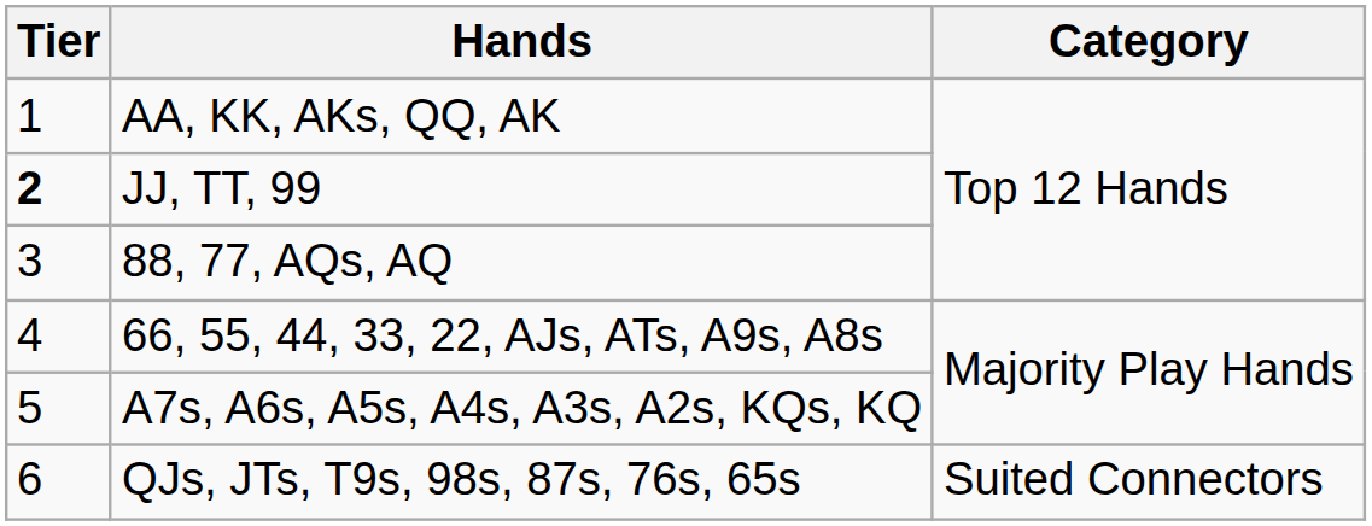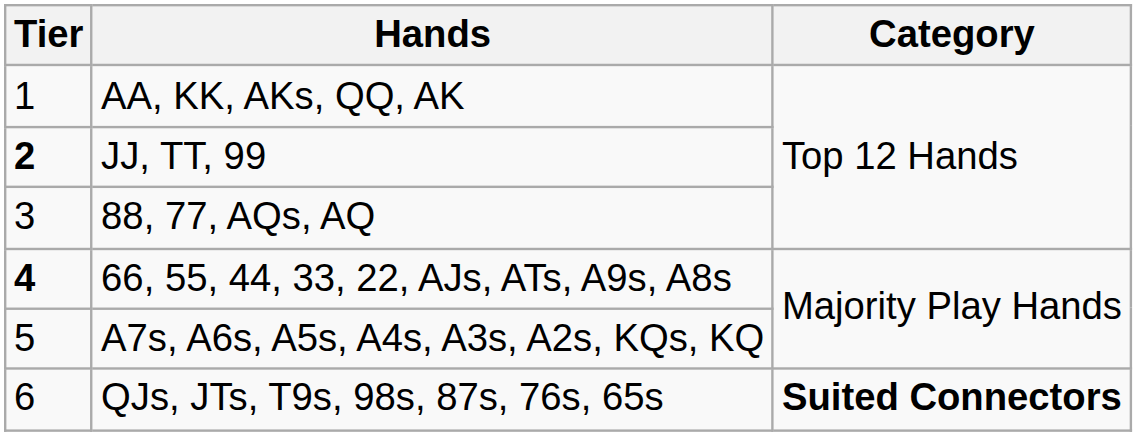66, 55, 44, 33, 22, AJs, ATs, A9s, A8s | Tier: normal -> bold
QJs, JTs, T9s, 98s, 87s, 76s, 65s | Category: normal -> bold
